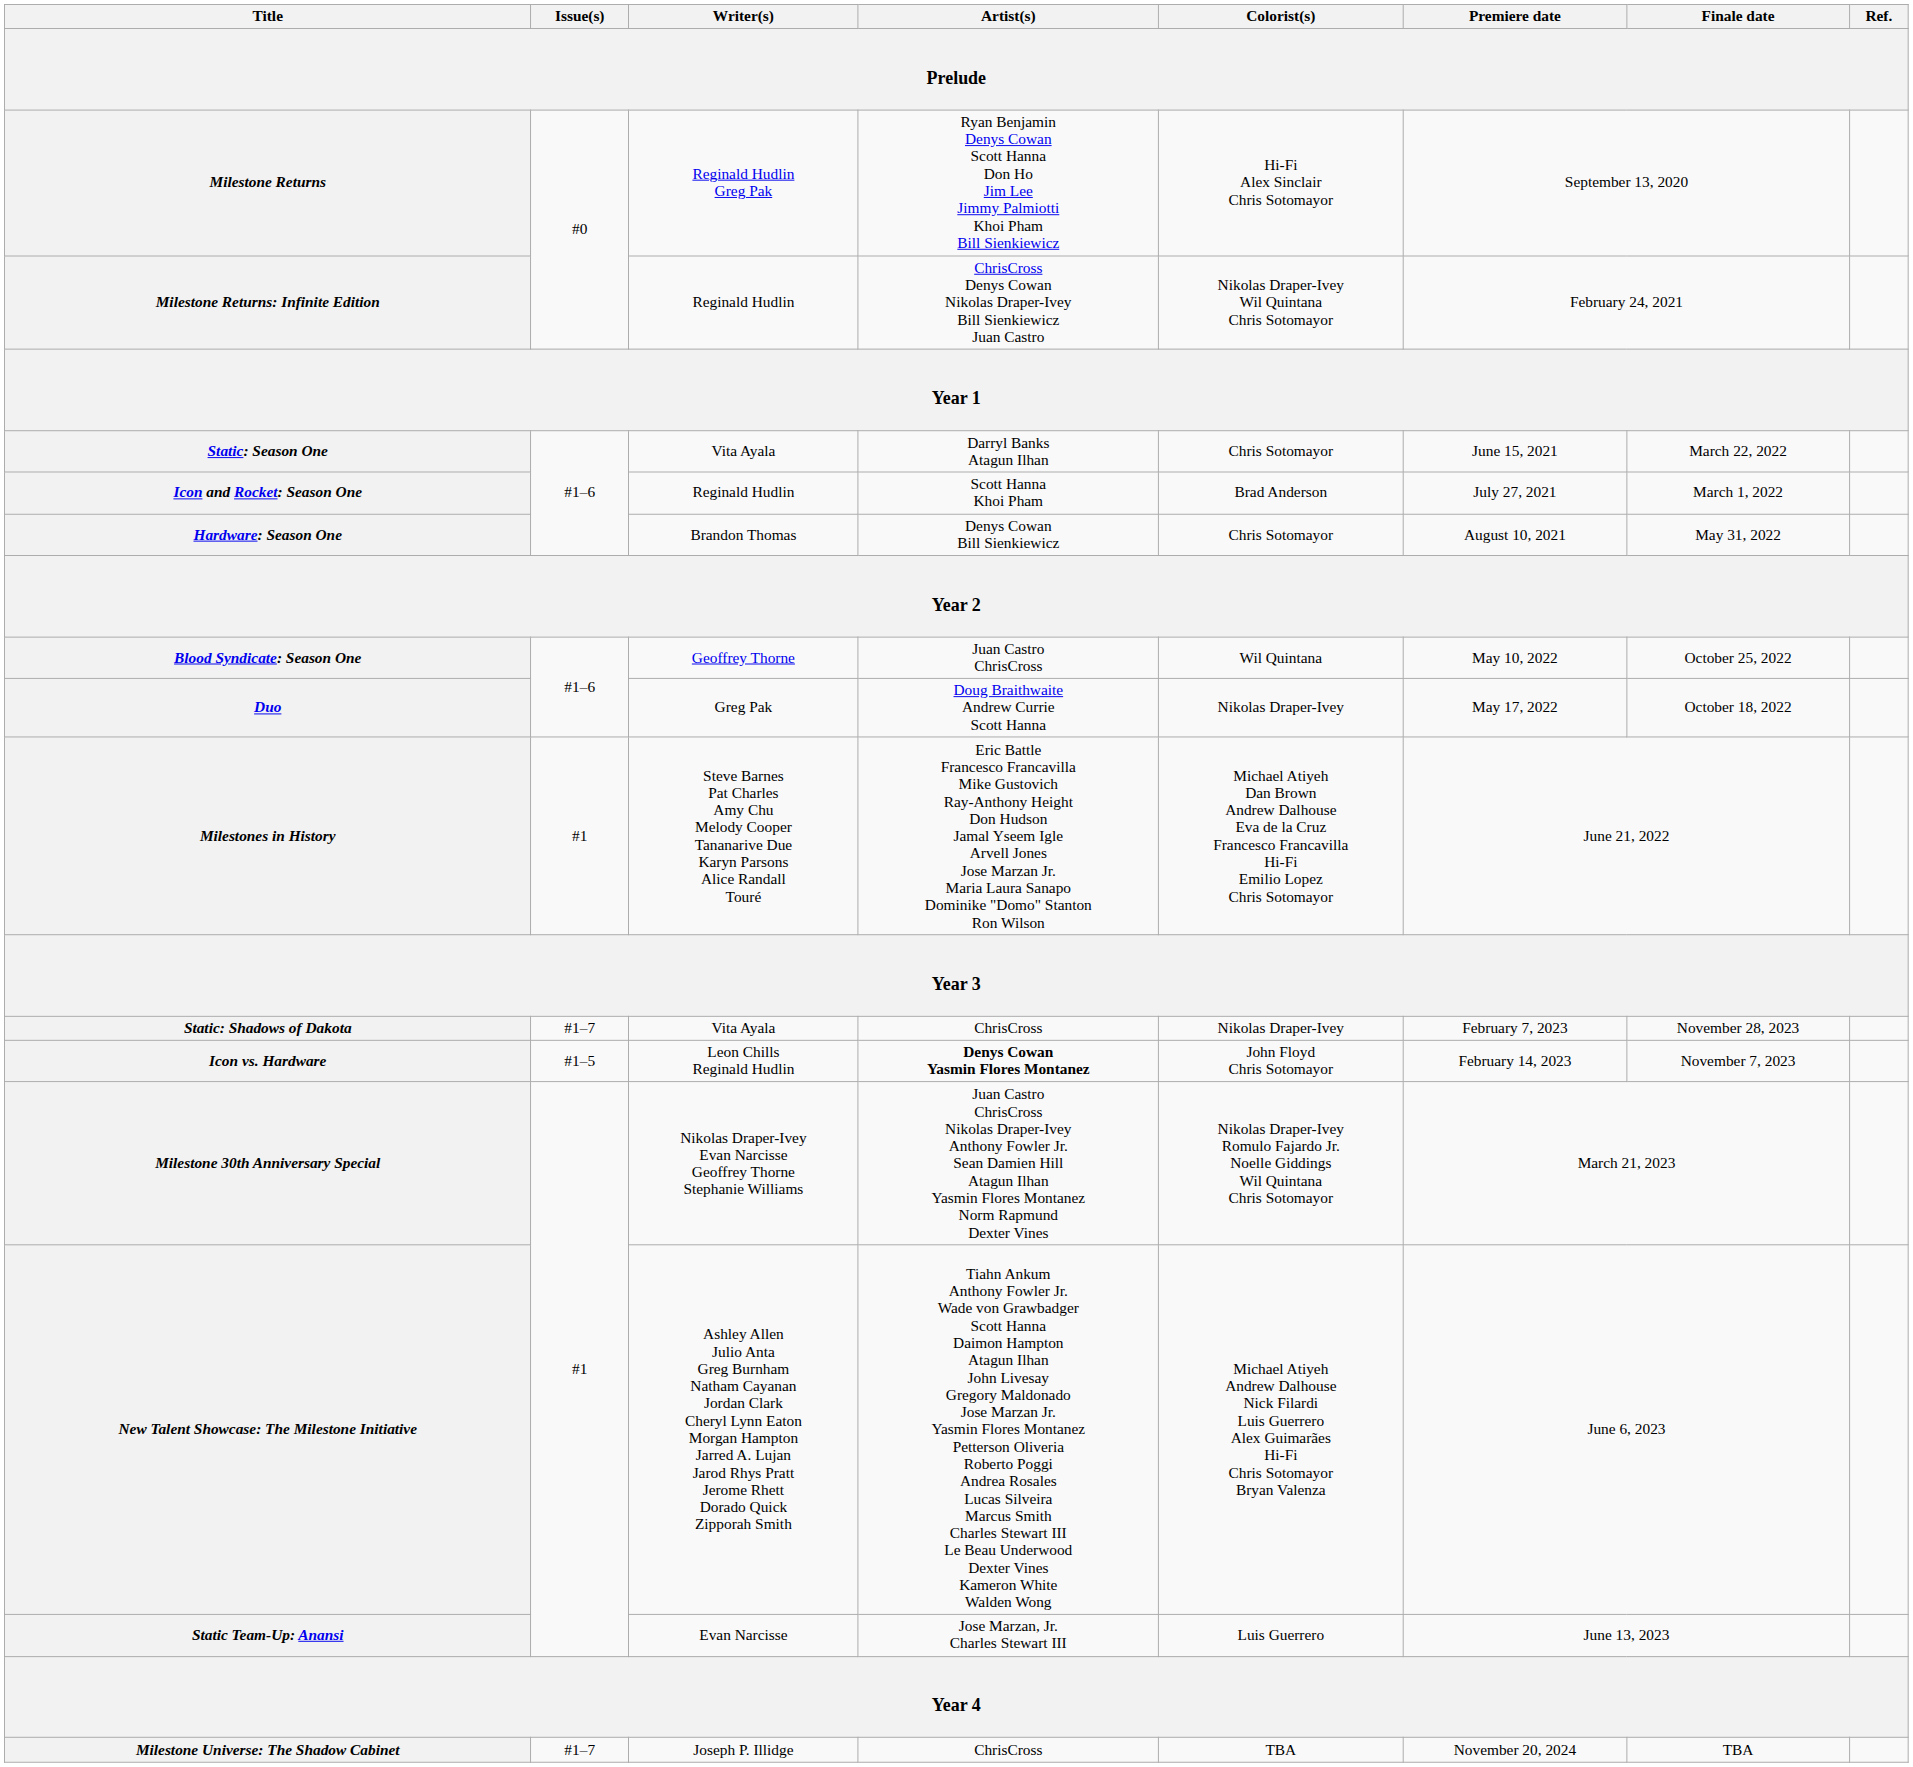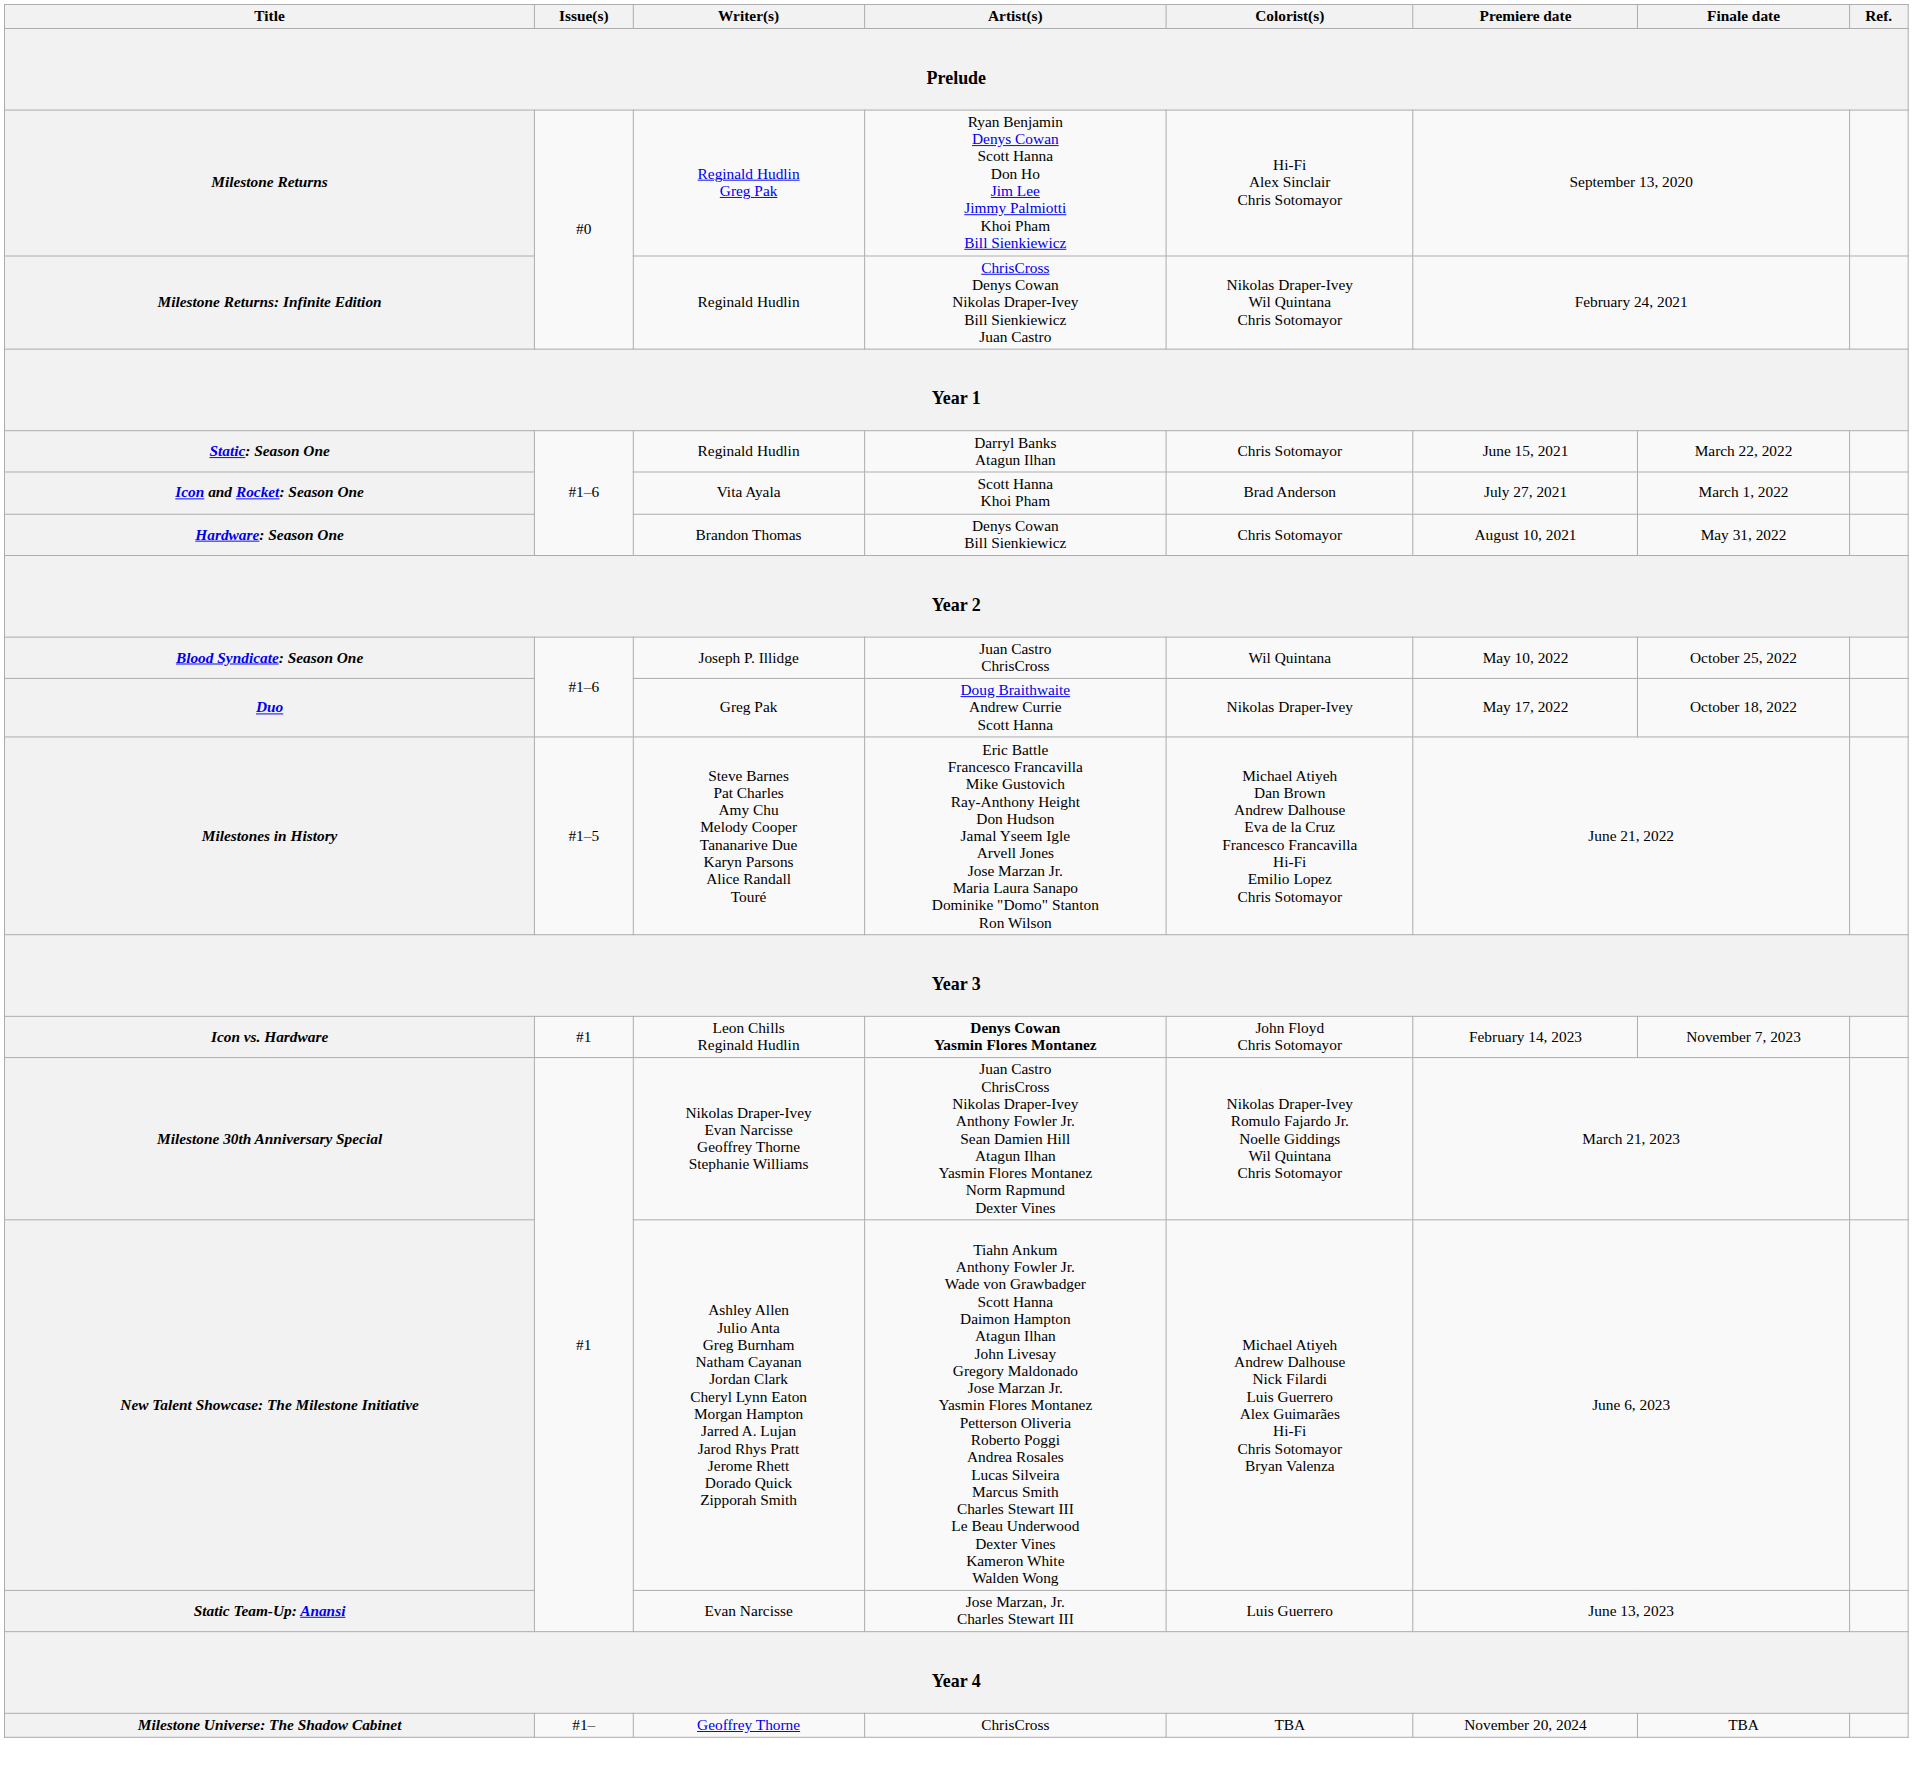Static: Season One | Writer(s): Vita Ayala -> Reginald Hudlin
Icon and Rocket: Season One | Writer(s): Reginald Hudlin -> Vita Ayala
Blood Syndicate: Season One | Writer(s): Geoffrey Thorne -> Joseph P. Illidge
Milestones in History | Issue(s): #1 -> #1–5
- row: Static: Shadows of Dakota | #1–7 | Vita Ayala | ChrisCross | Nikolas Draper-Ivey | February 7, 2023 | November 28, 2023
Icon vs. Hardware | Issue(s): #1–5 -> #1
Milestone Universe: The Shadow Cabinet | Issue(s): #1–7 -> #1–
Milestone Universe: The Shadow Cabinet | Writer(s): Joseph P. Illidge -> Geoffrey Thorne
